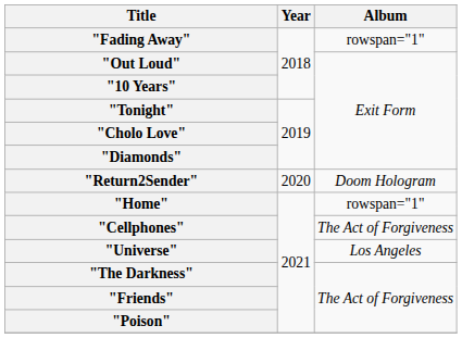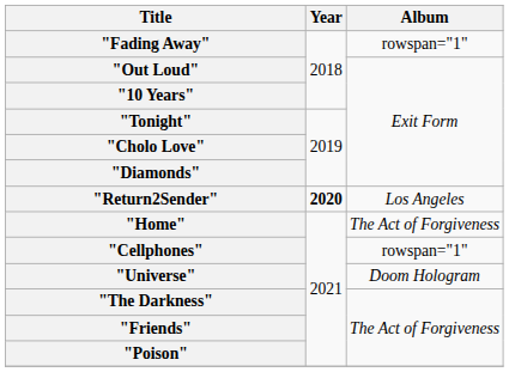"Return2Sender" | Year: normal -> bold
"Return2Sender" | Album: Doom Hologram -> Los Angeles
"Home" | Album: rowspan="1" -> The Act of Forgiveness
"Cellphones" | Album: The Act of Forgiveness -> rowspan="1"
"Universe" | Album: Los Angeles -> Doom Hologram
